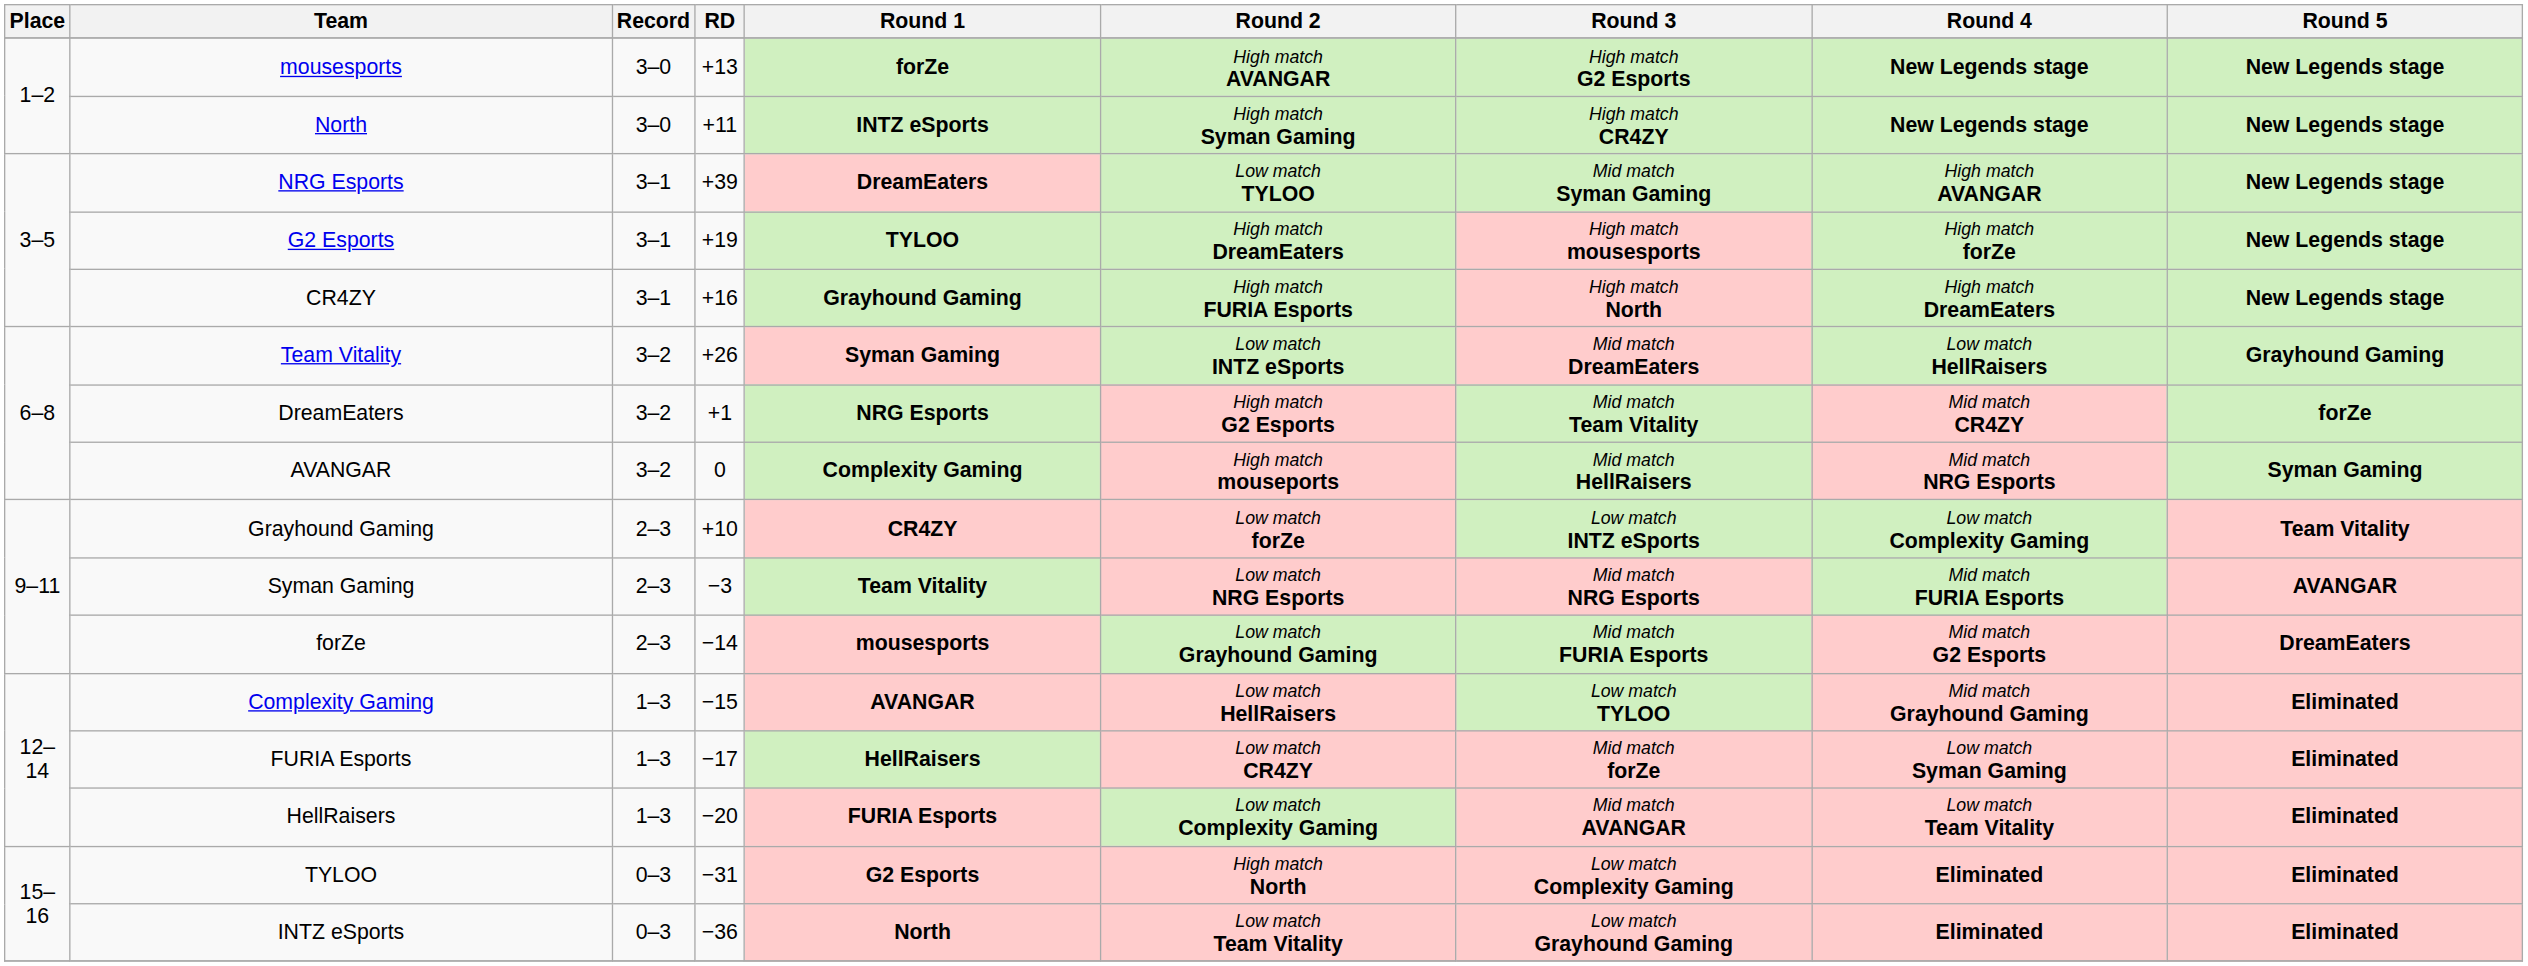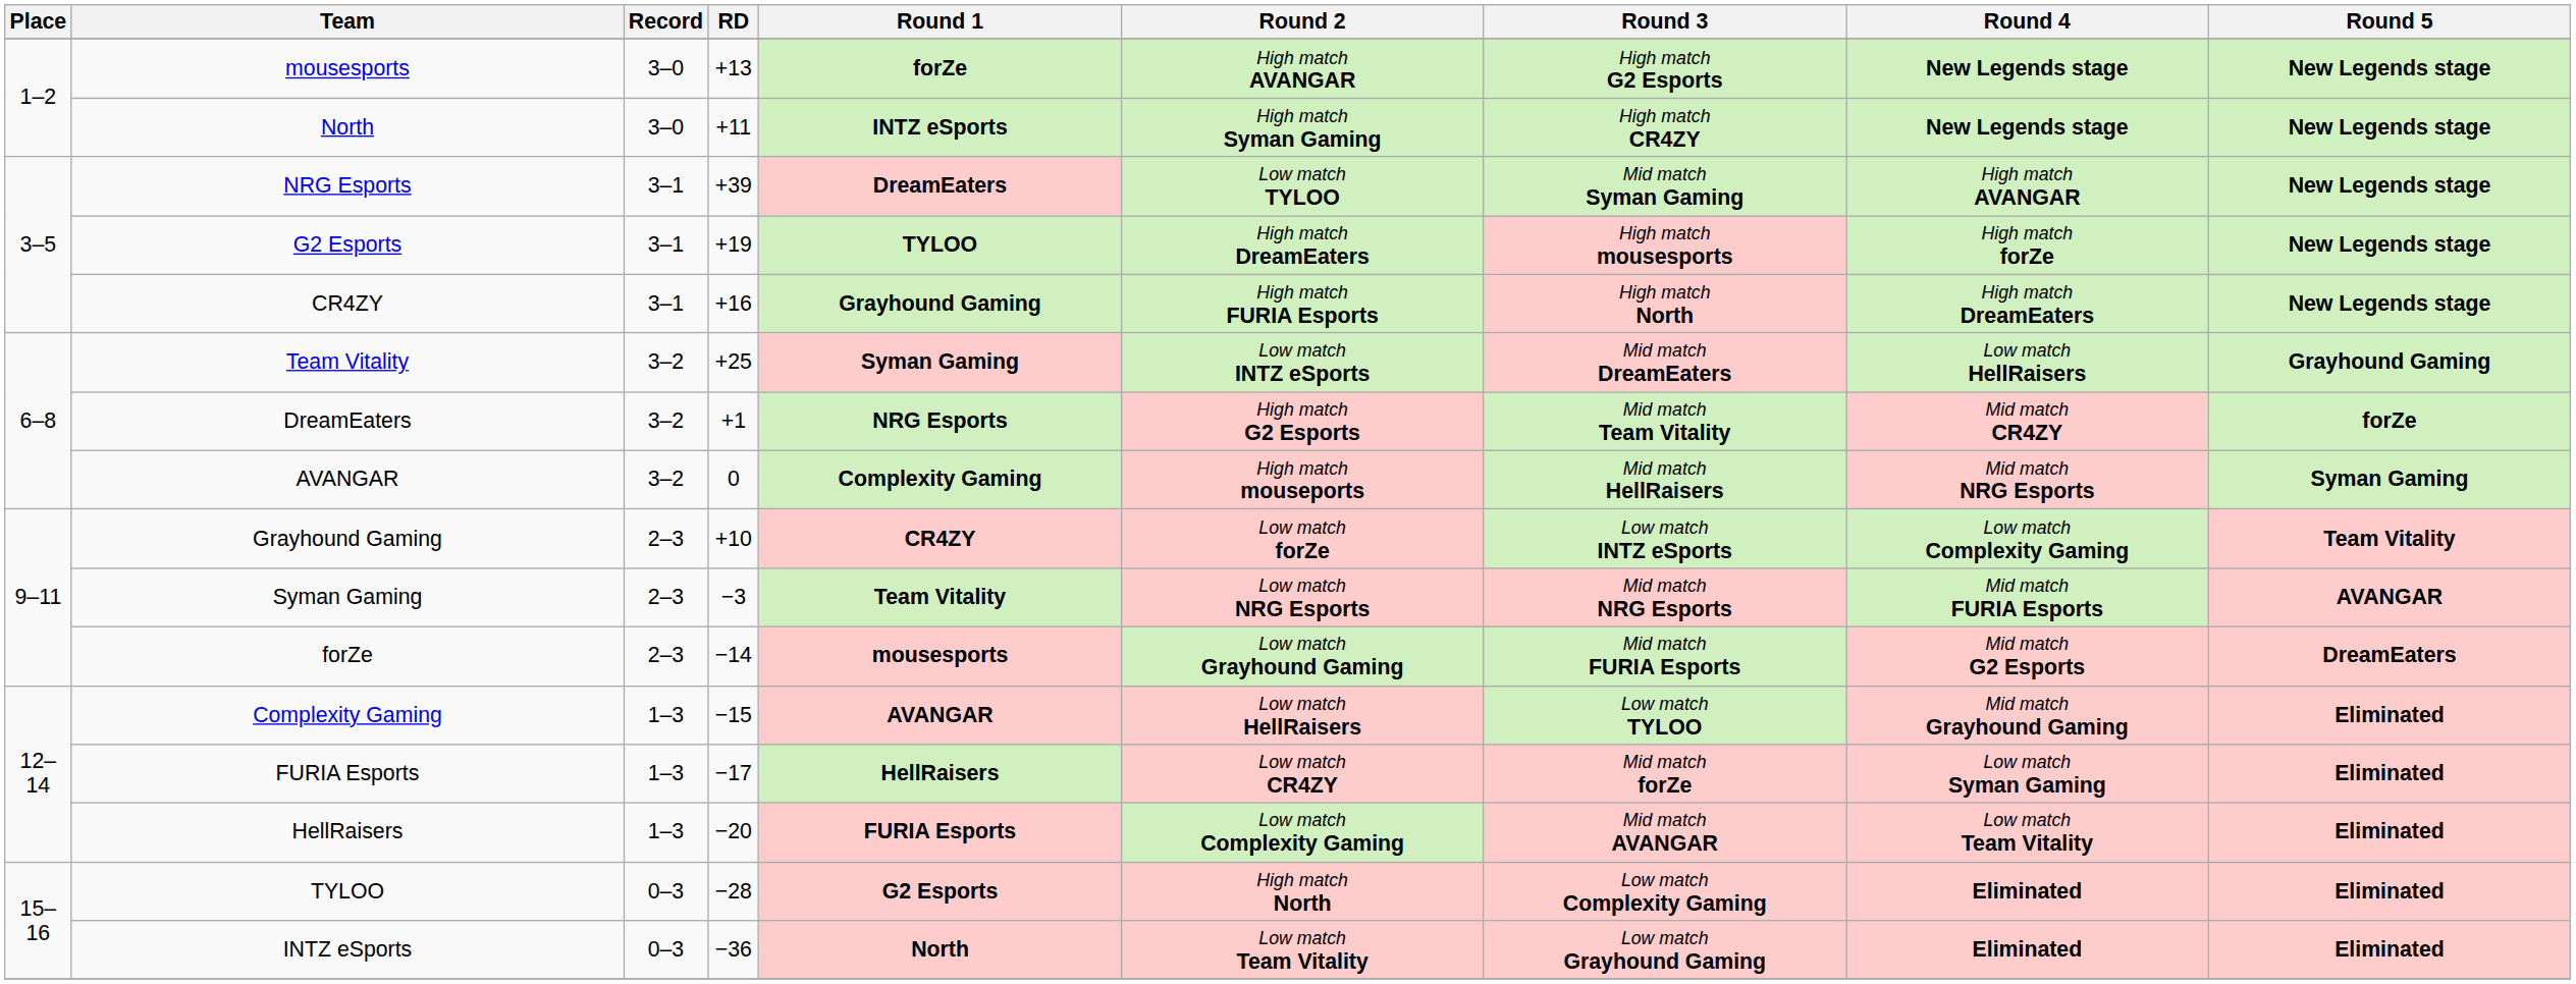row 7 | RD: +26 -> +25
row 16 | RD: −31 -> −28
